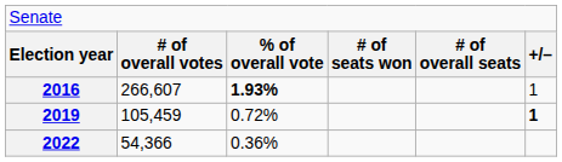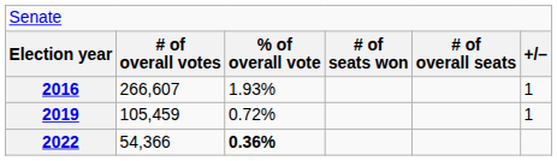2016 | column 3: bold -> normal
2019 | column 6: bold -> normal
2022 | column 3: normal -> bold
